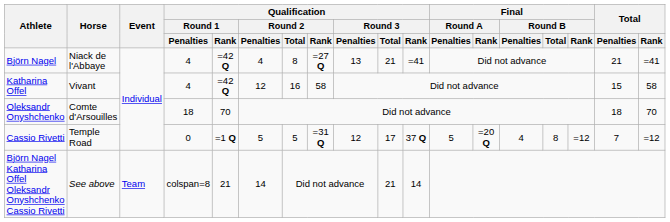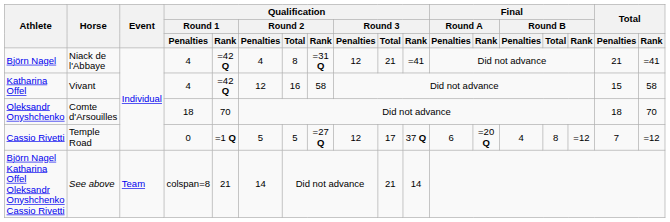Björn Nagel | Qualification / Round 2 / Rank: =27 Q -> =31 Q
Björn Nagel | Qualification / Round 3 / Penalties: 13 -> 12
Cassio Rivetti | Qualification / Round 2 / Rank: =31 Q -> =27 Q
Cassio Rivetti | Final / Round A / Penalties: 5 -> 6
